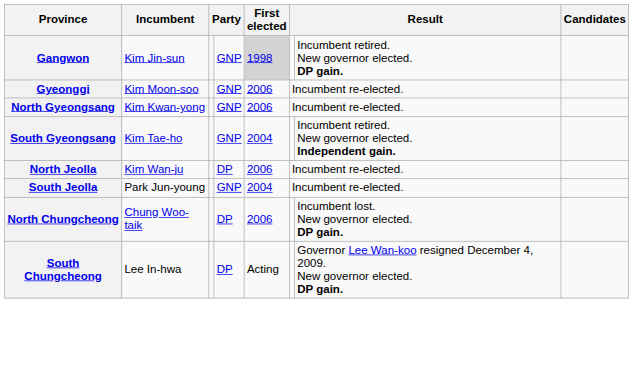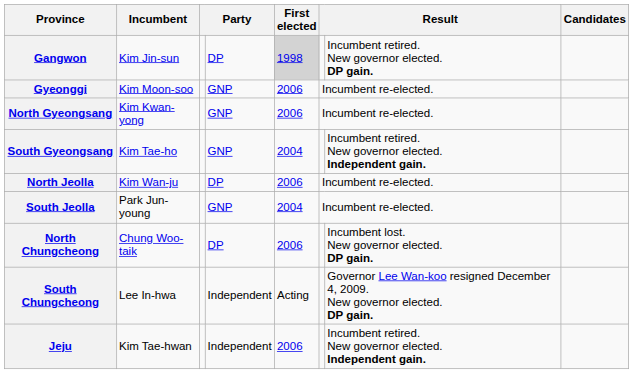Gangwon | column 4: GNP -> DP
South Chungcheong | column 4: DP -> Independent
+ row: Jeju | Kim Tae-hwan | Independent | 2006 | Incumbent retired. New governor elected. Independent gain.
